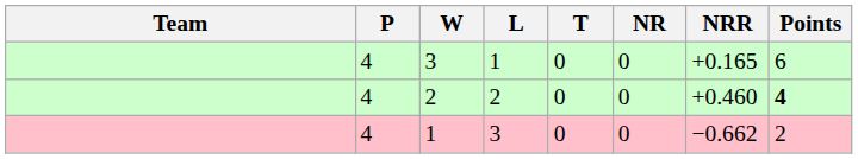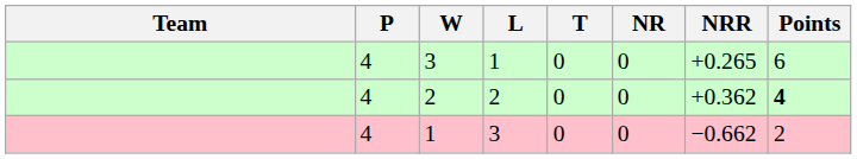row 2 | NRR: +0.165 -> +0.265
row 3 | NRR: +0.460 -> +0.362
